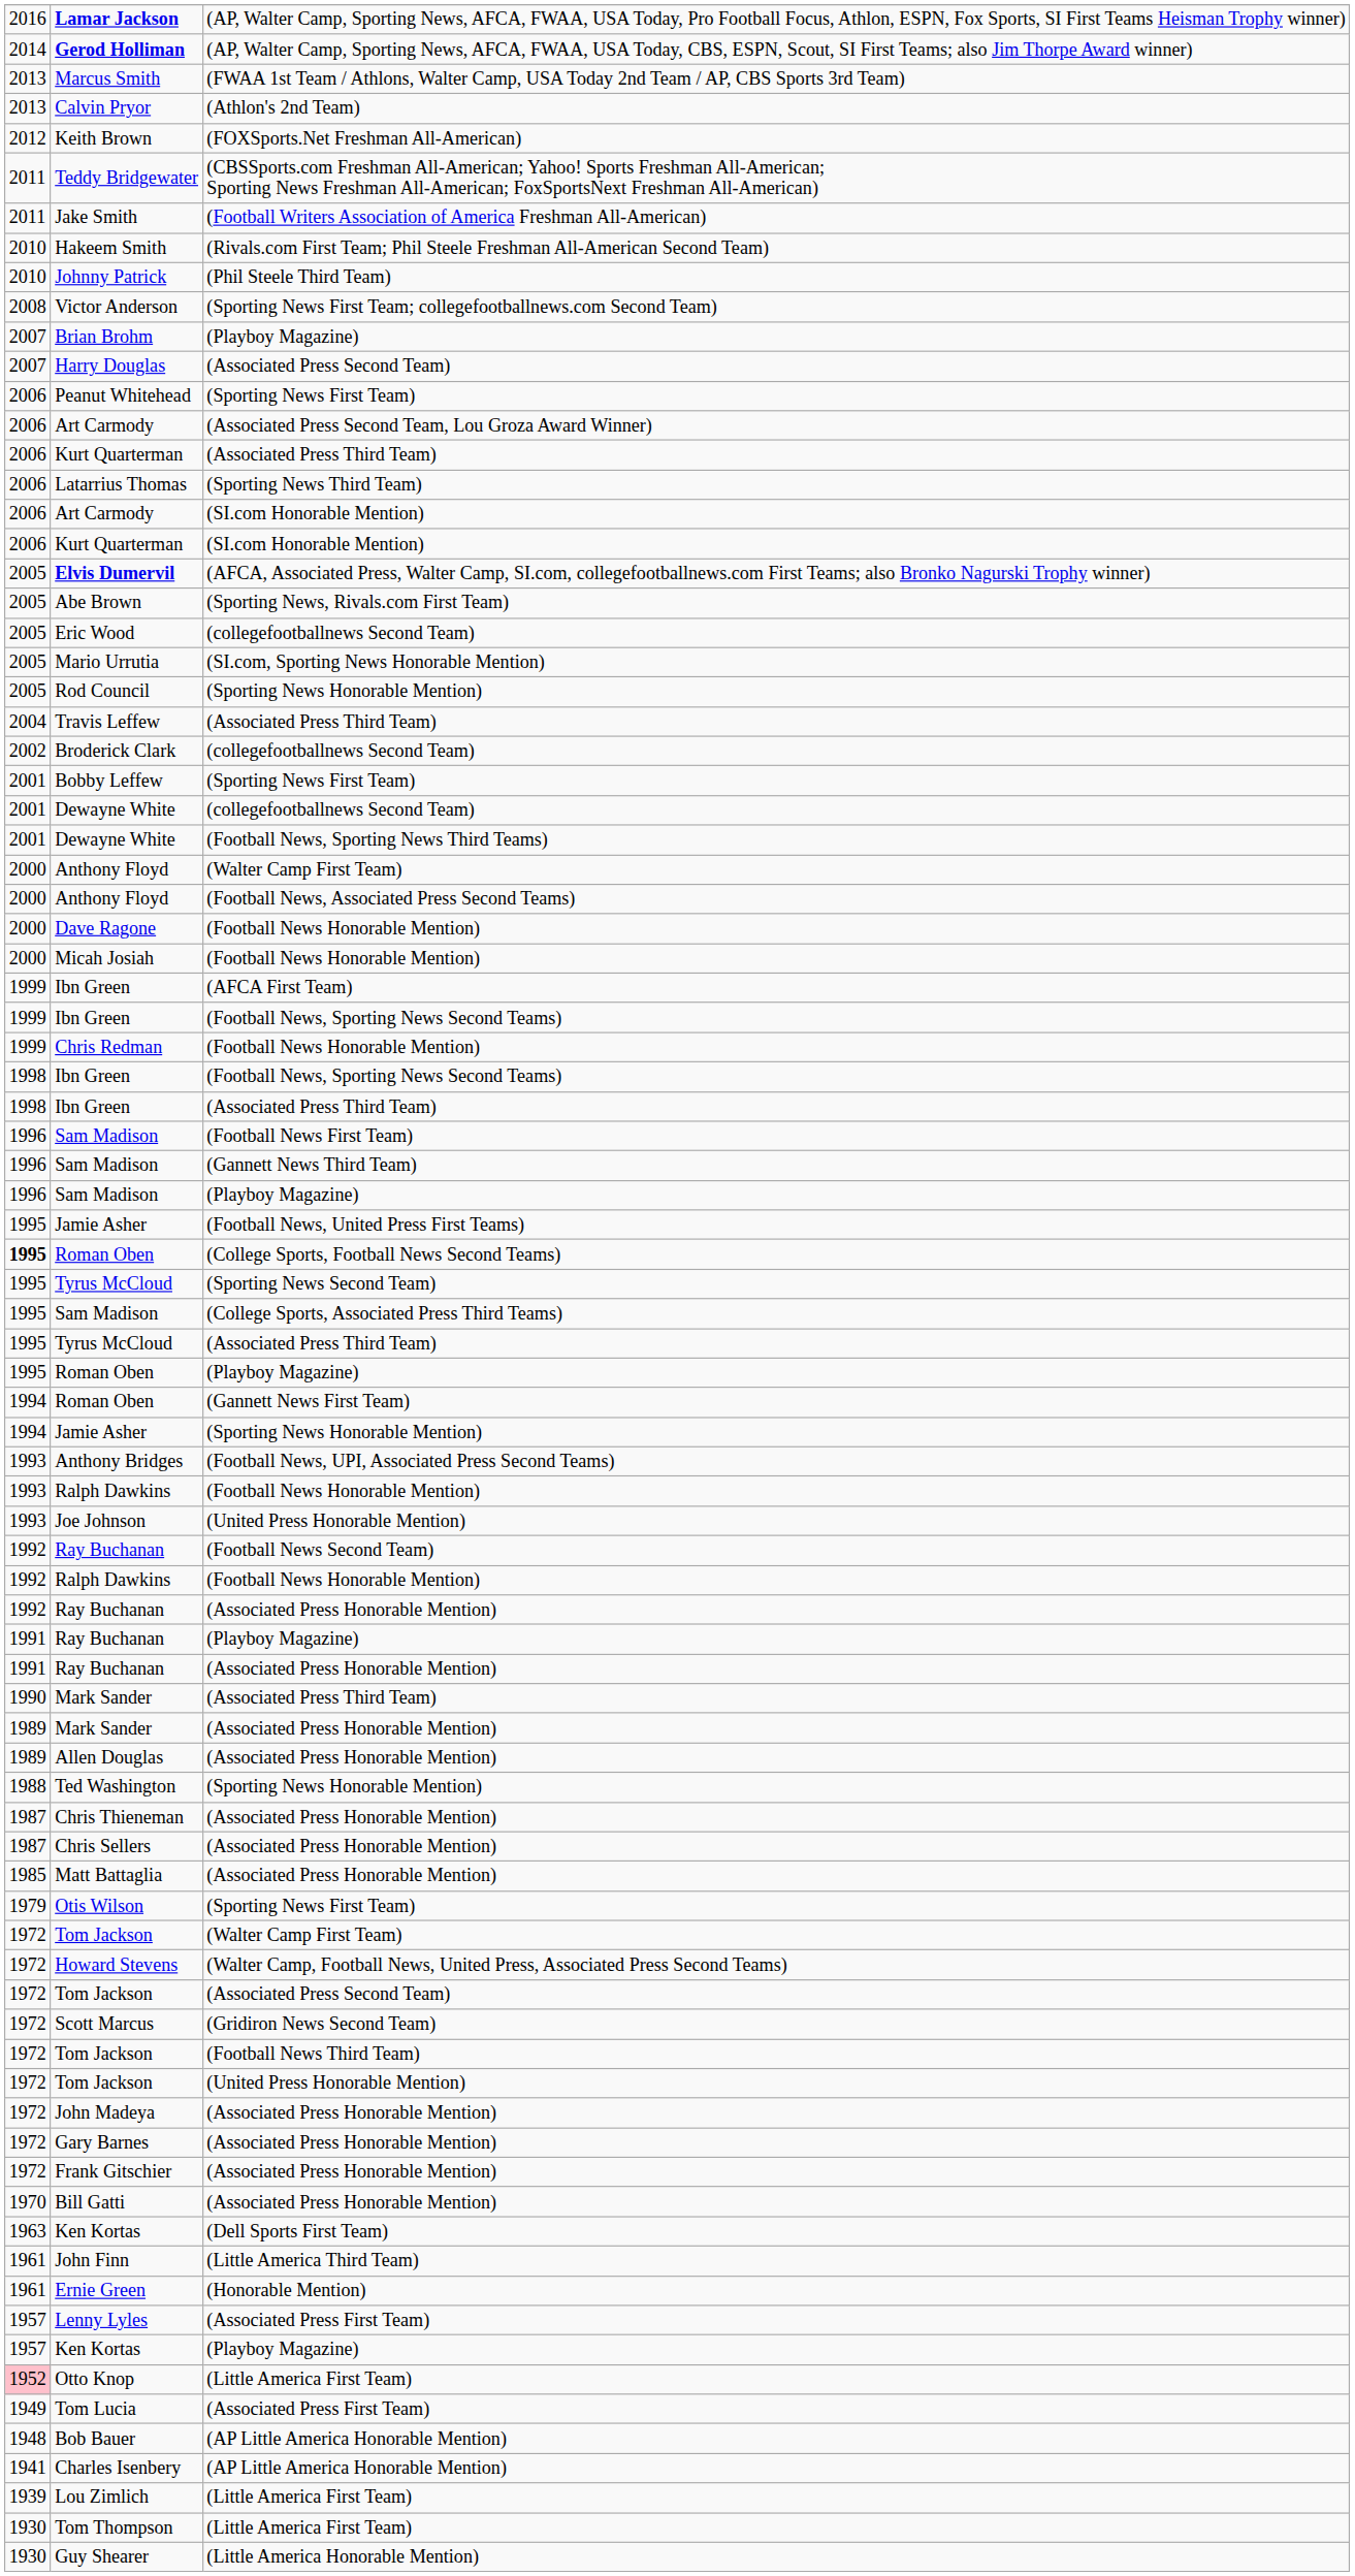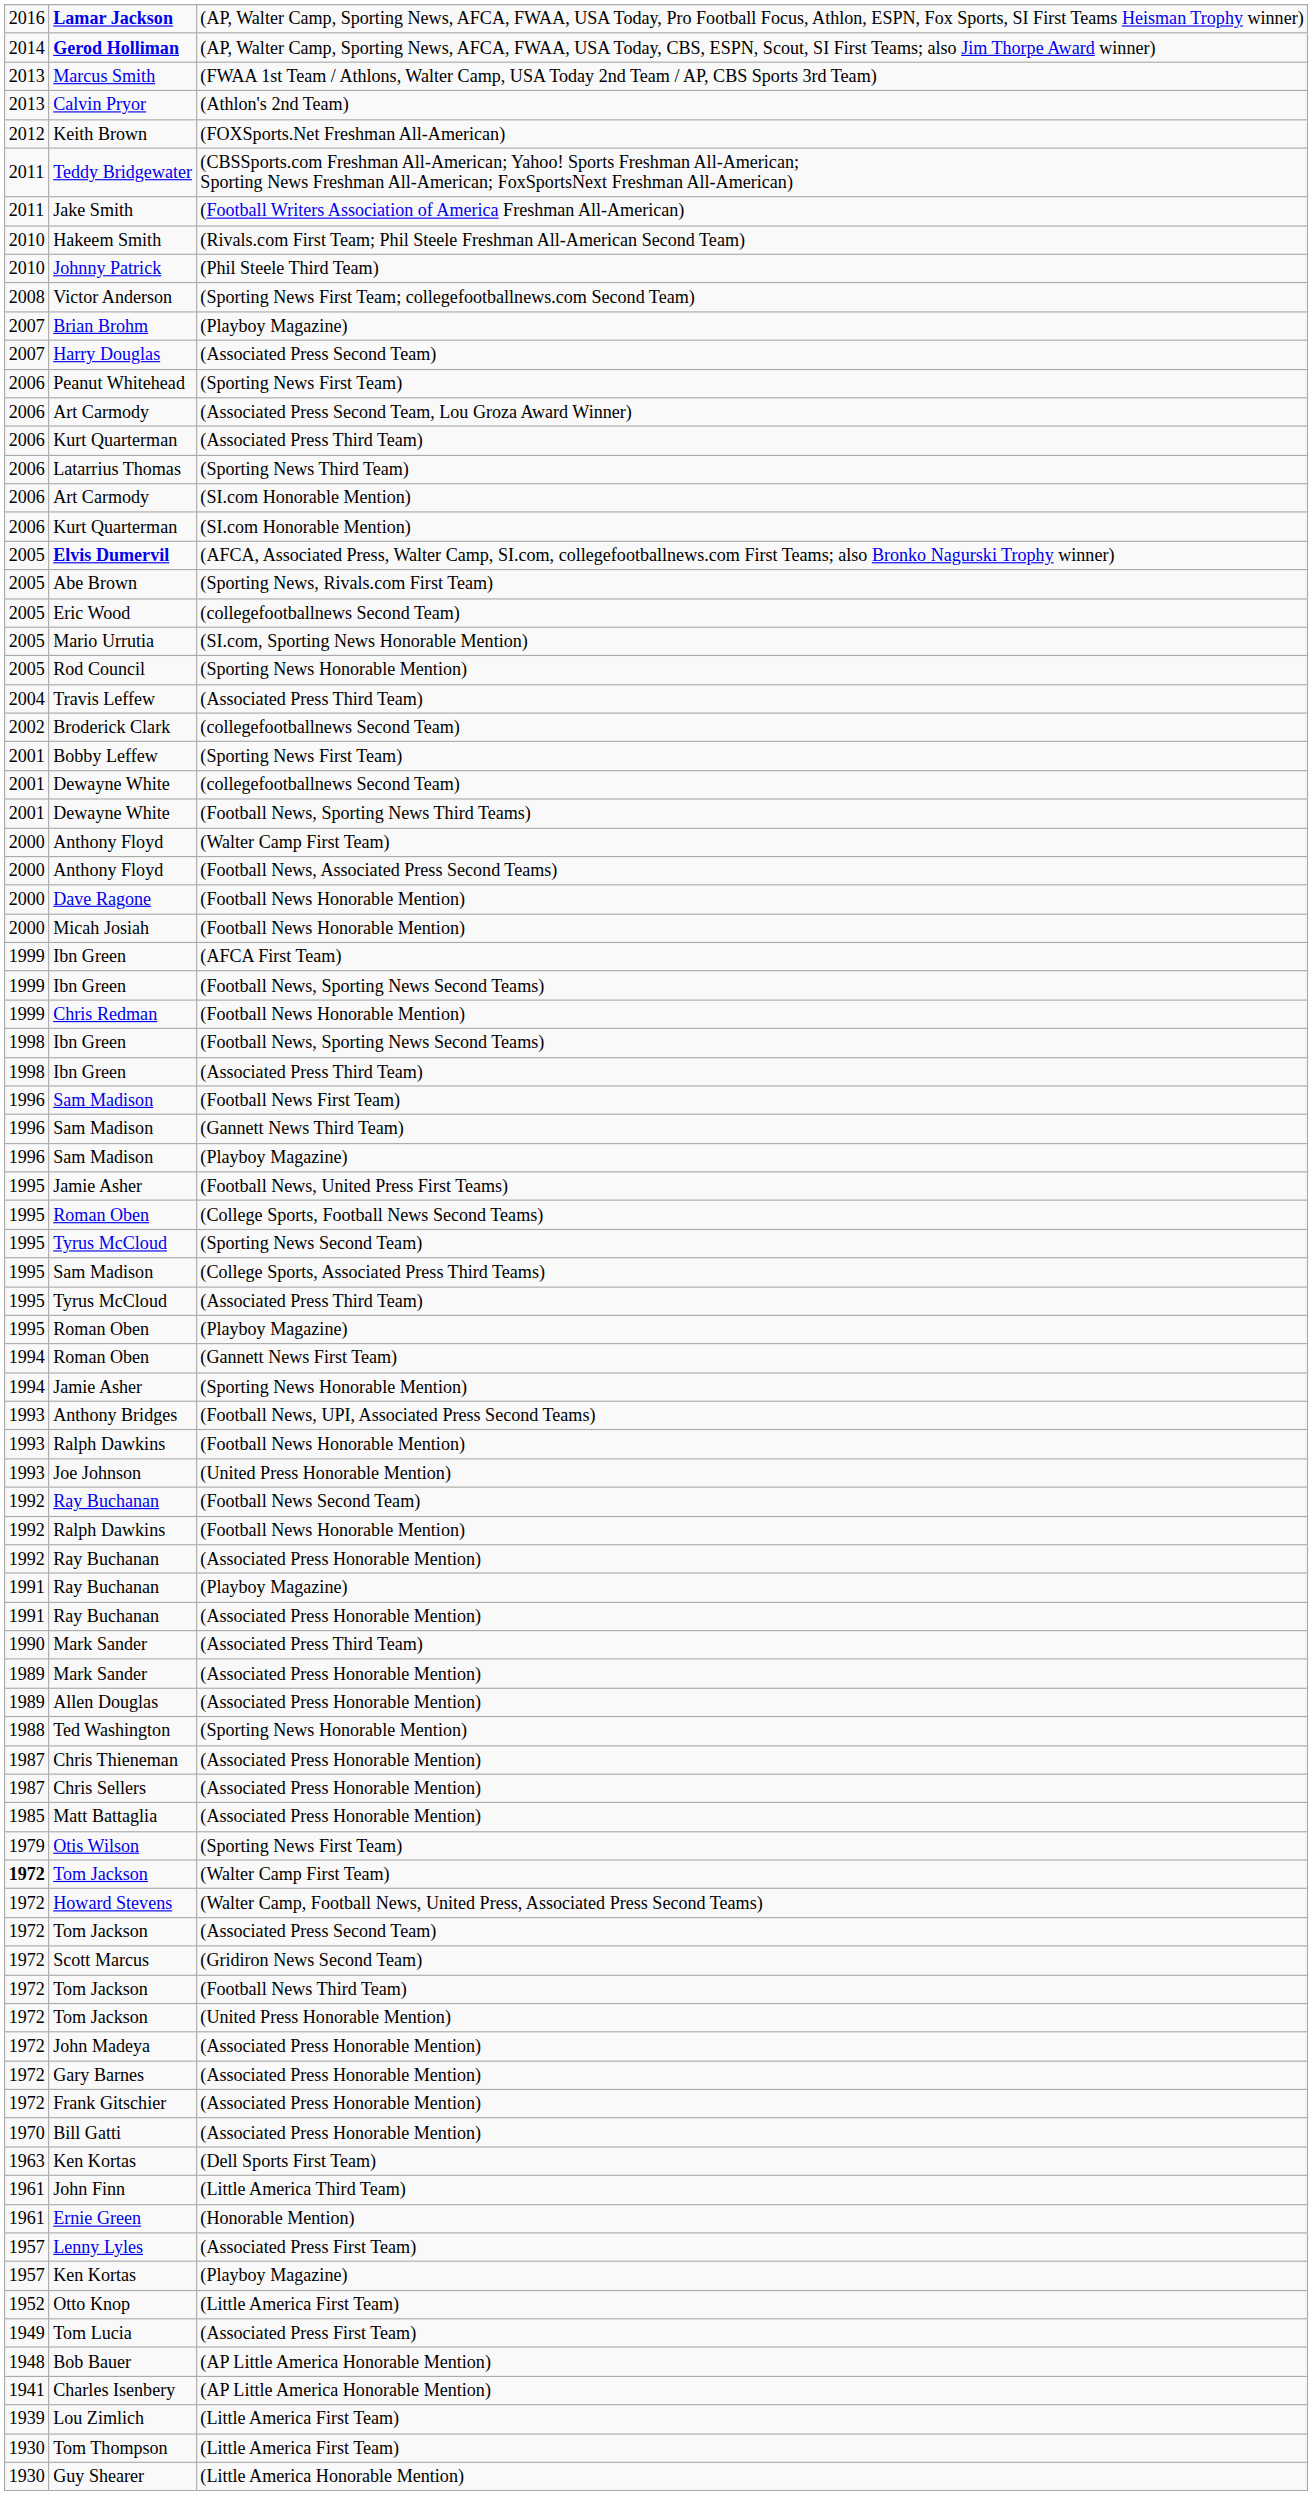Roman Oben / (College Sports, Football News Second Teams) | column 1: bold -> normal
Tom Jackson / (Walter Camp First Team) | column 1: normal -> bold
Otto Knop | column 1: pink background -> no background
